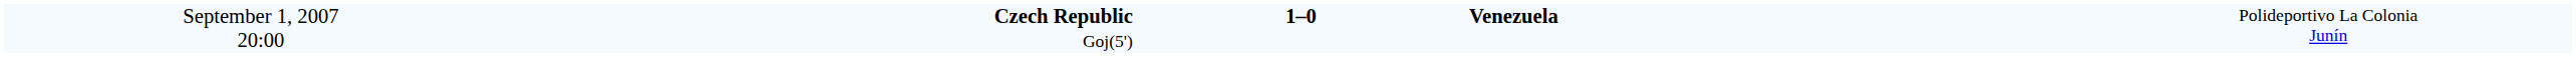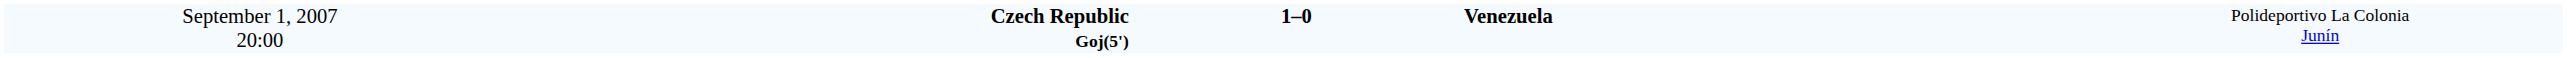Goj(5') | column 2: normal -> bold
